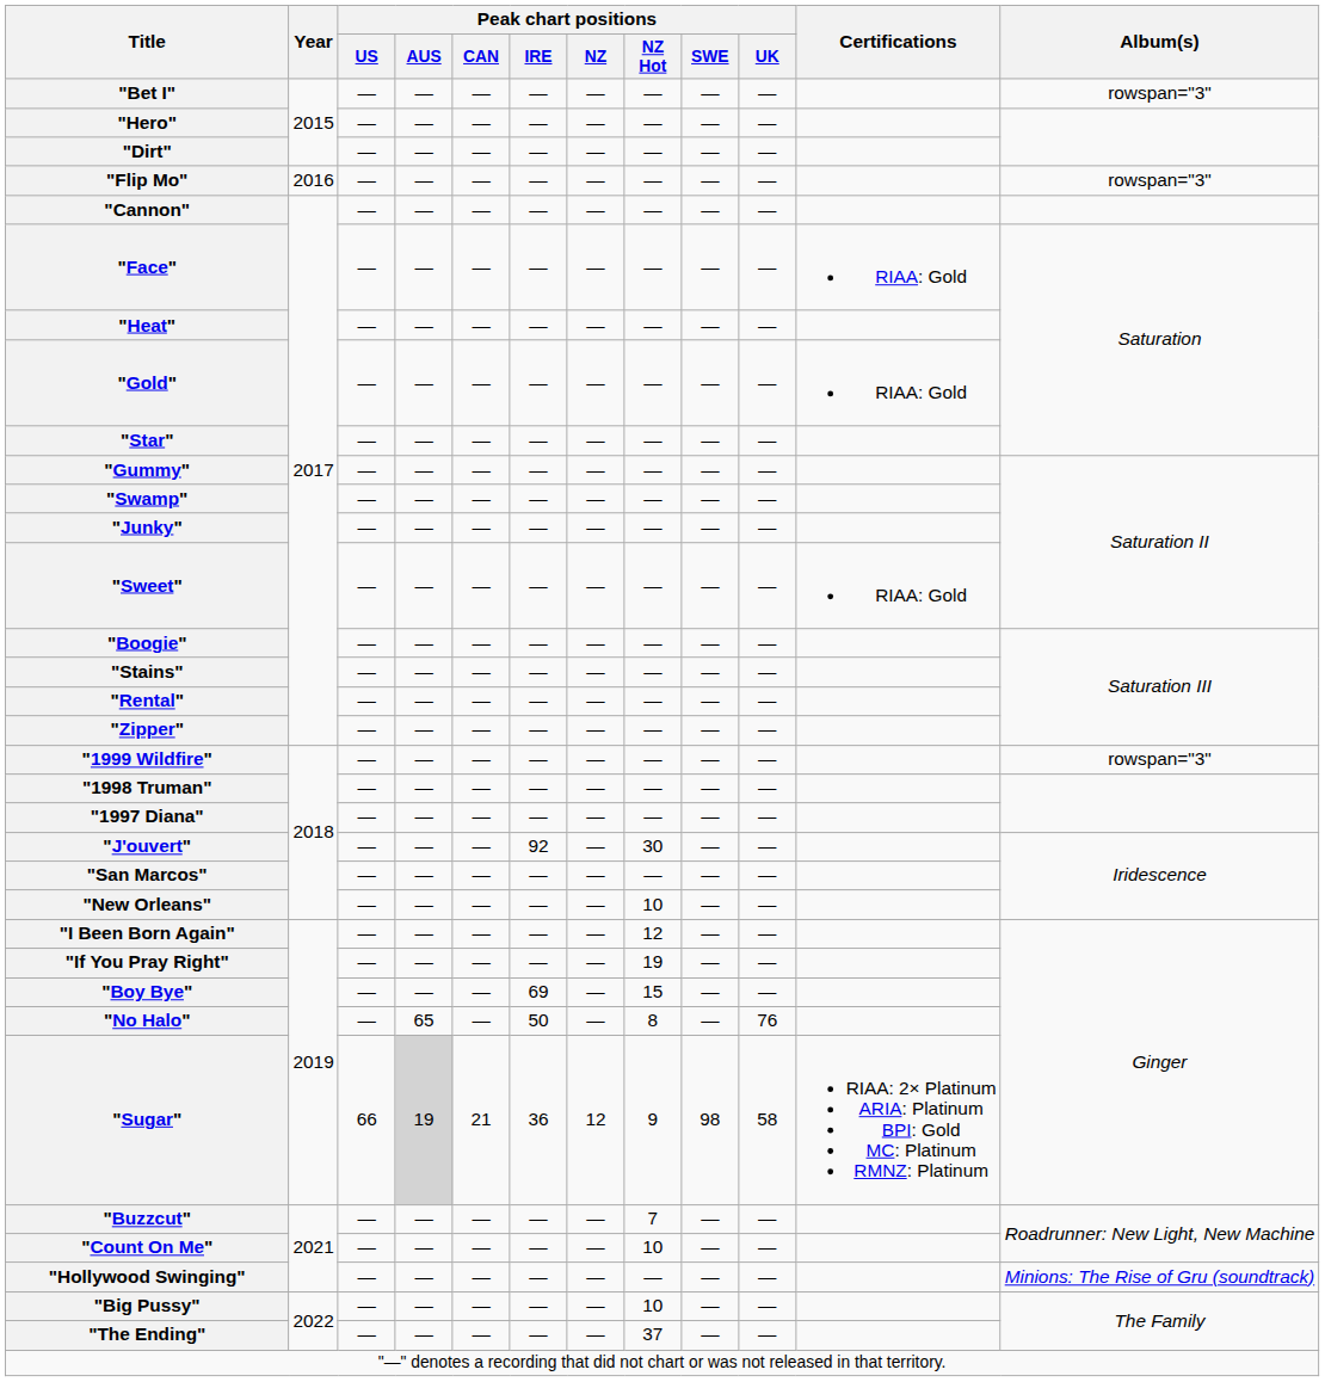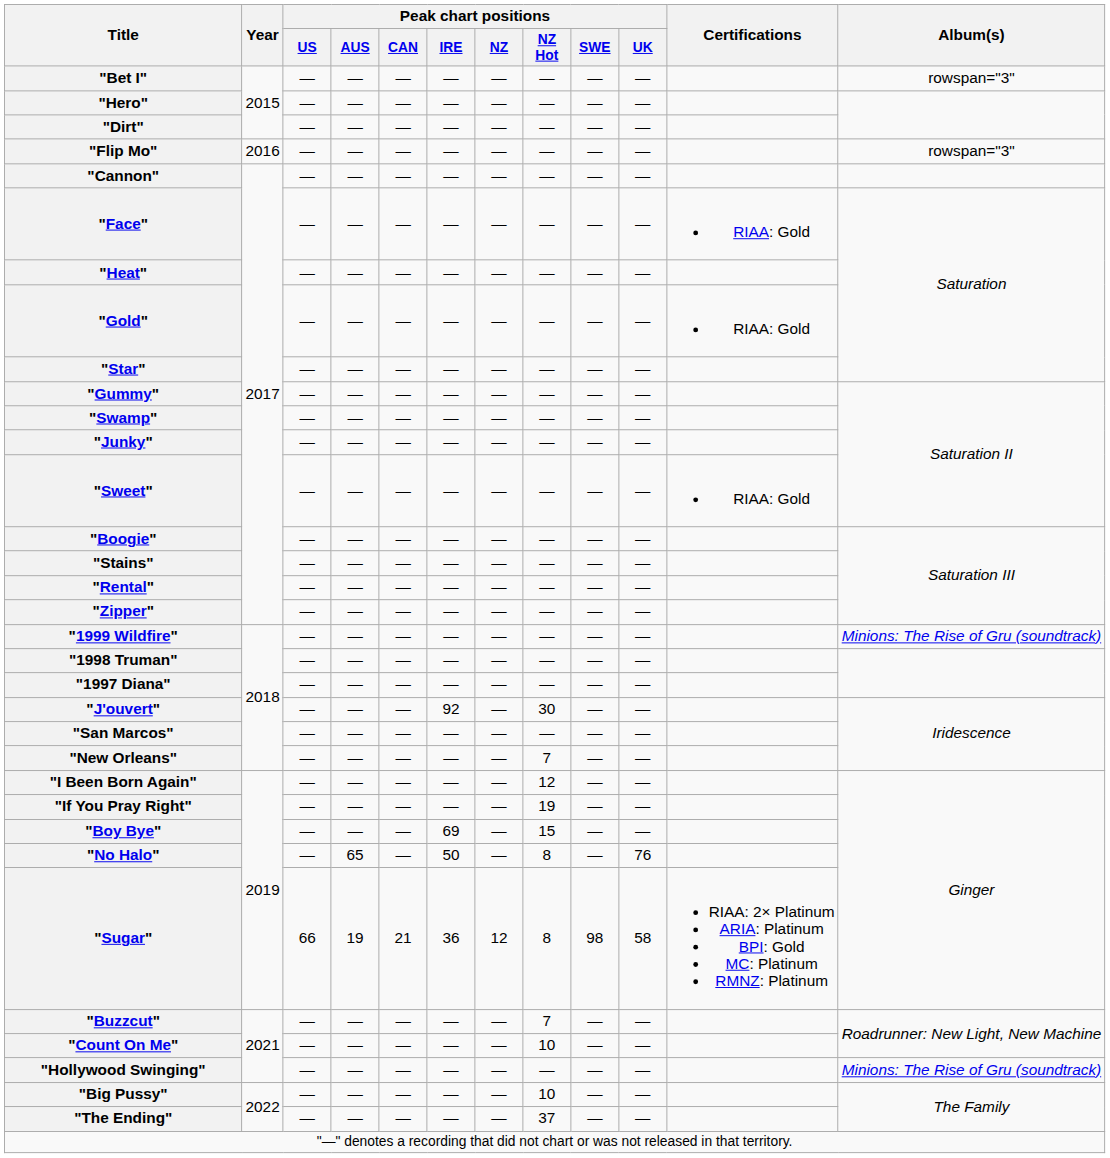"1999 Wildfire" | Album(s): rowspan="3" -> Minions: The Rise of Gru (soundtrack)
"New Orleans" | Peak chart positions / NZ Hot: 10 -> 7
"Sugar" | Peak chart positions / AUS: lightgrey background -> no background
"Sugar" | Peak chart positions / NZ Hot: 9 -> 8
